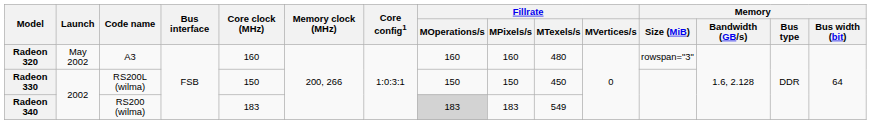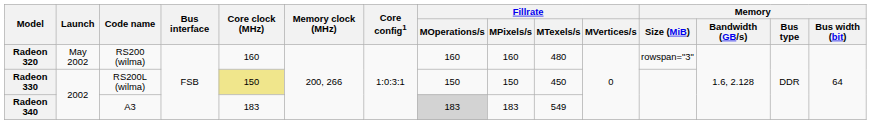Radeon 320 | Code name: A3 -> RS200 (wilma)
Radeon 330 | Core clock (MHz): no background -> khaki background
Radeon 340 | Code name: RS200 (wilma) -> A3
